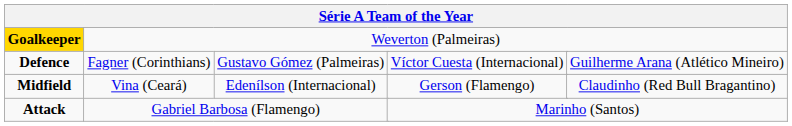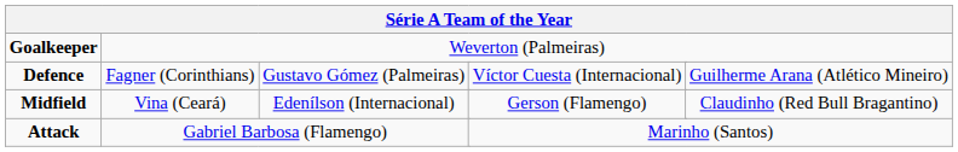Goalkeeper | column 1: gold background -> no background
